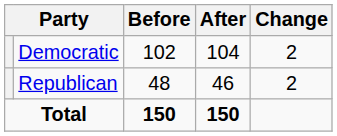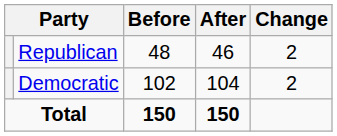rows swapped: Democratic <-> Republican
